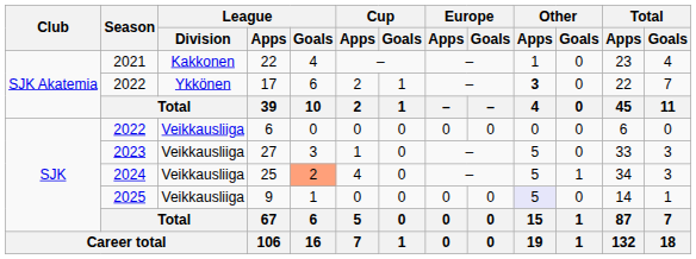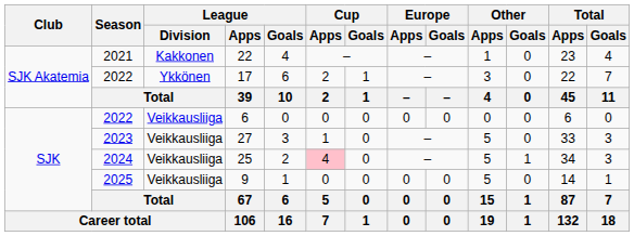17 | Other / Apps: bold -> normal
25 | League / Goals: lightsalmon background -> no background
25 | Cup / Apps: no background -> pink background
9 | Other / Apps: lavender background -> no background
